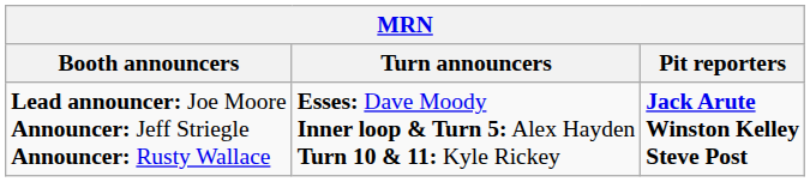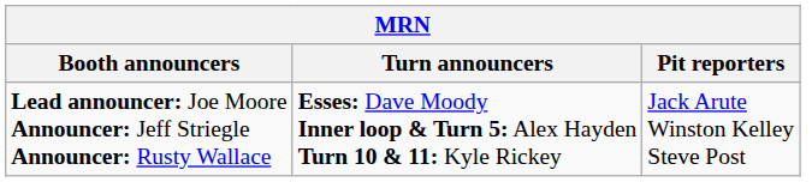row 3 | Pit reporters: bold -> normal
